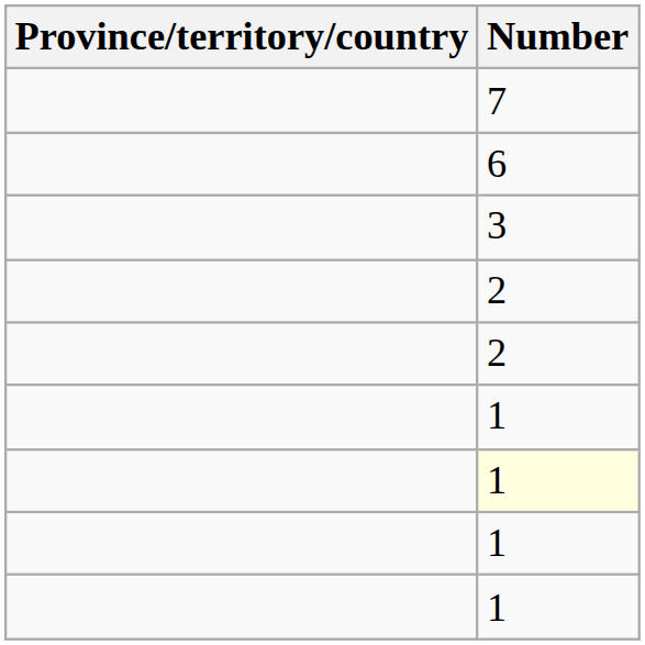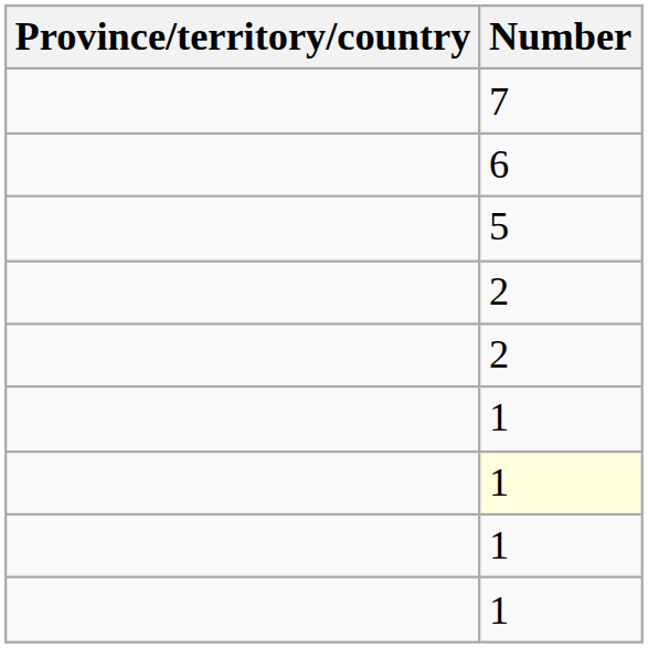row 4 | Number: 3 -> 5
